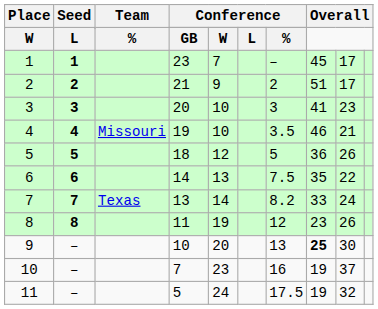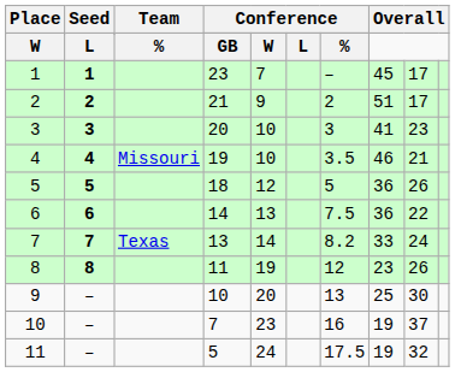row 8 | column 8: 35 -> 36
row 11 | column 8: bold -> normal
